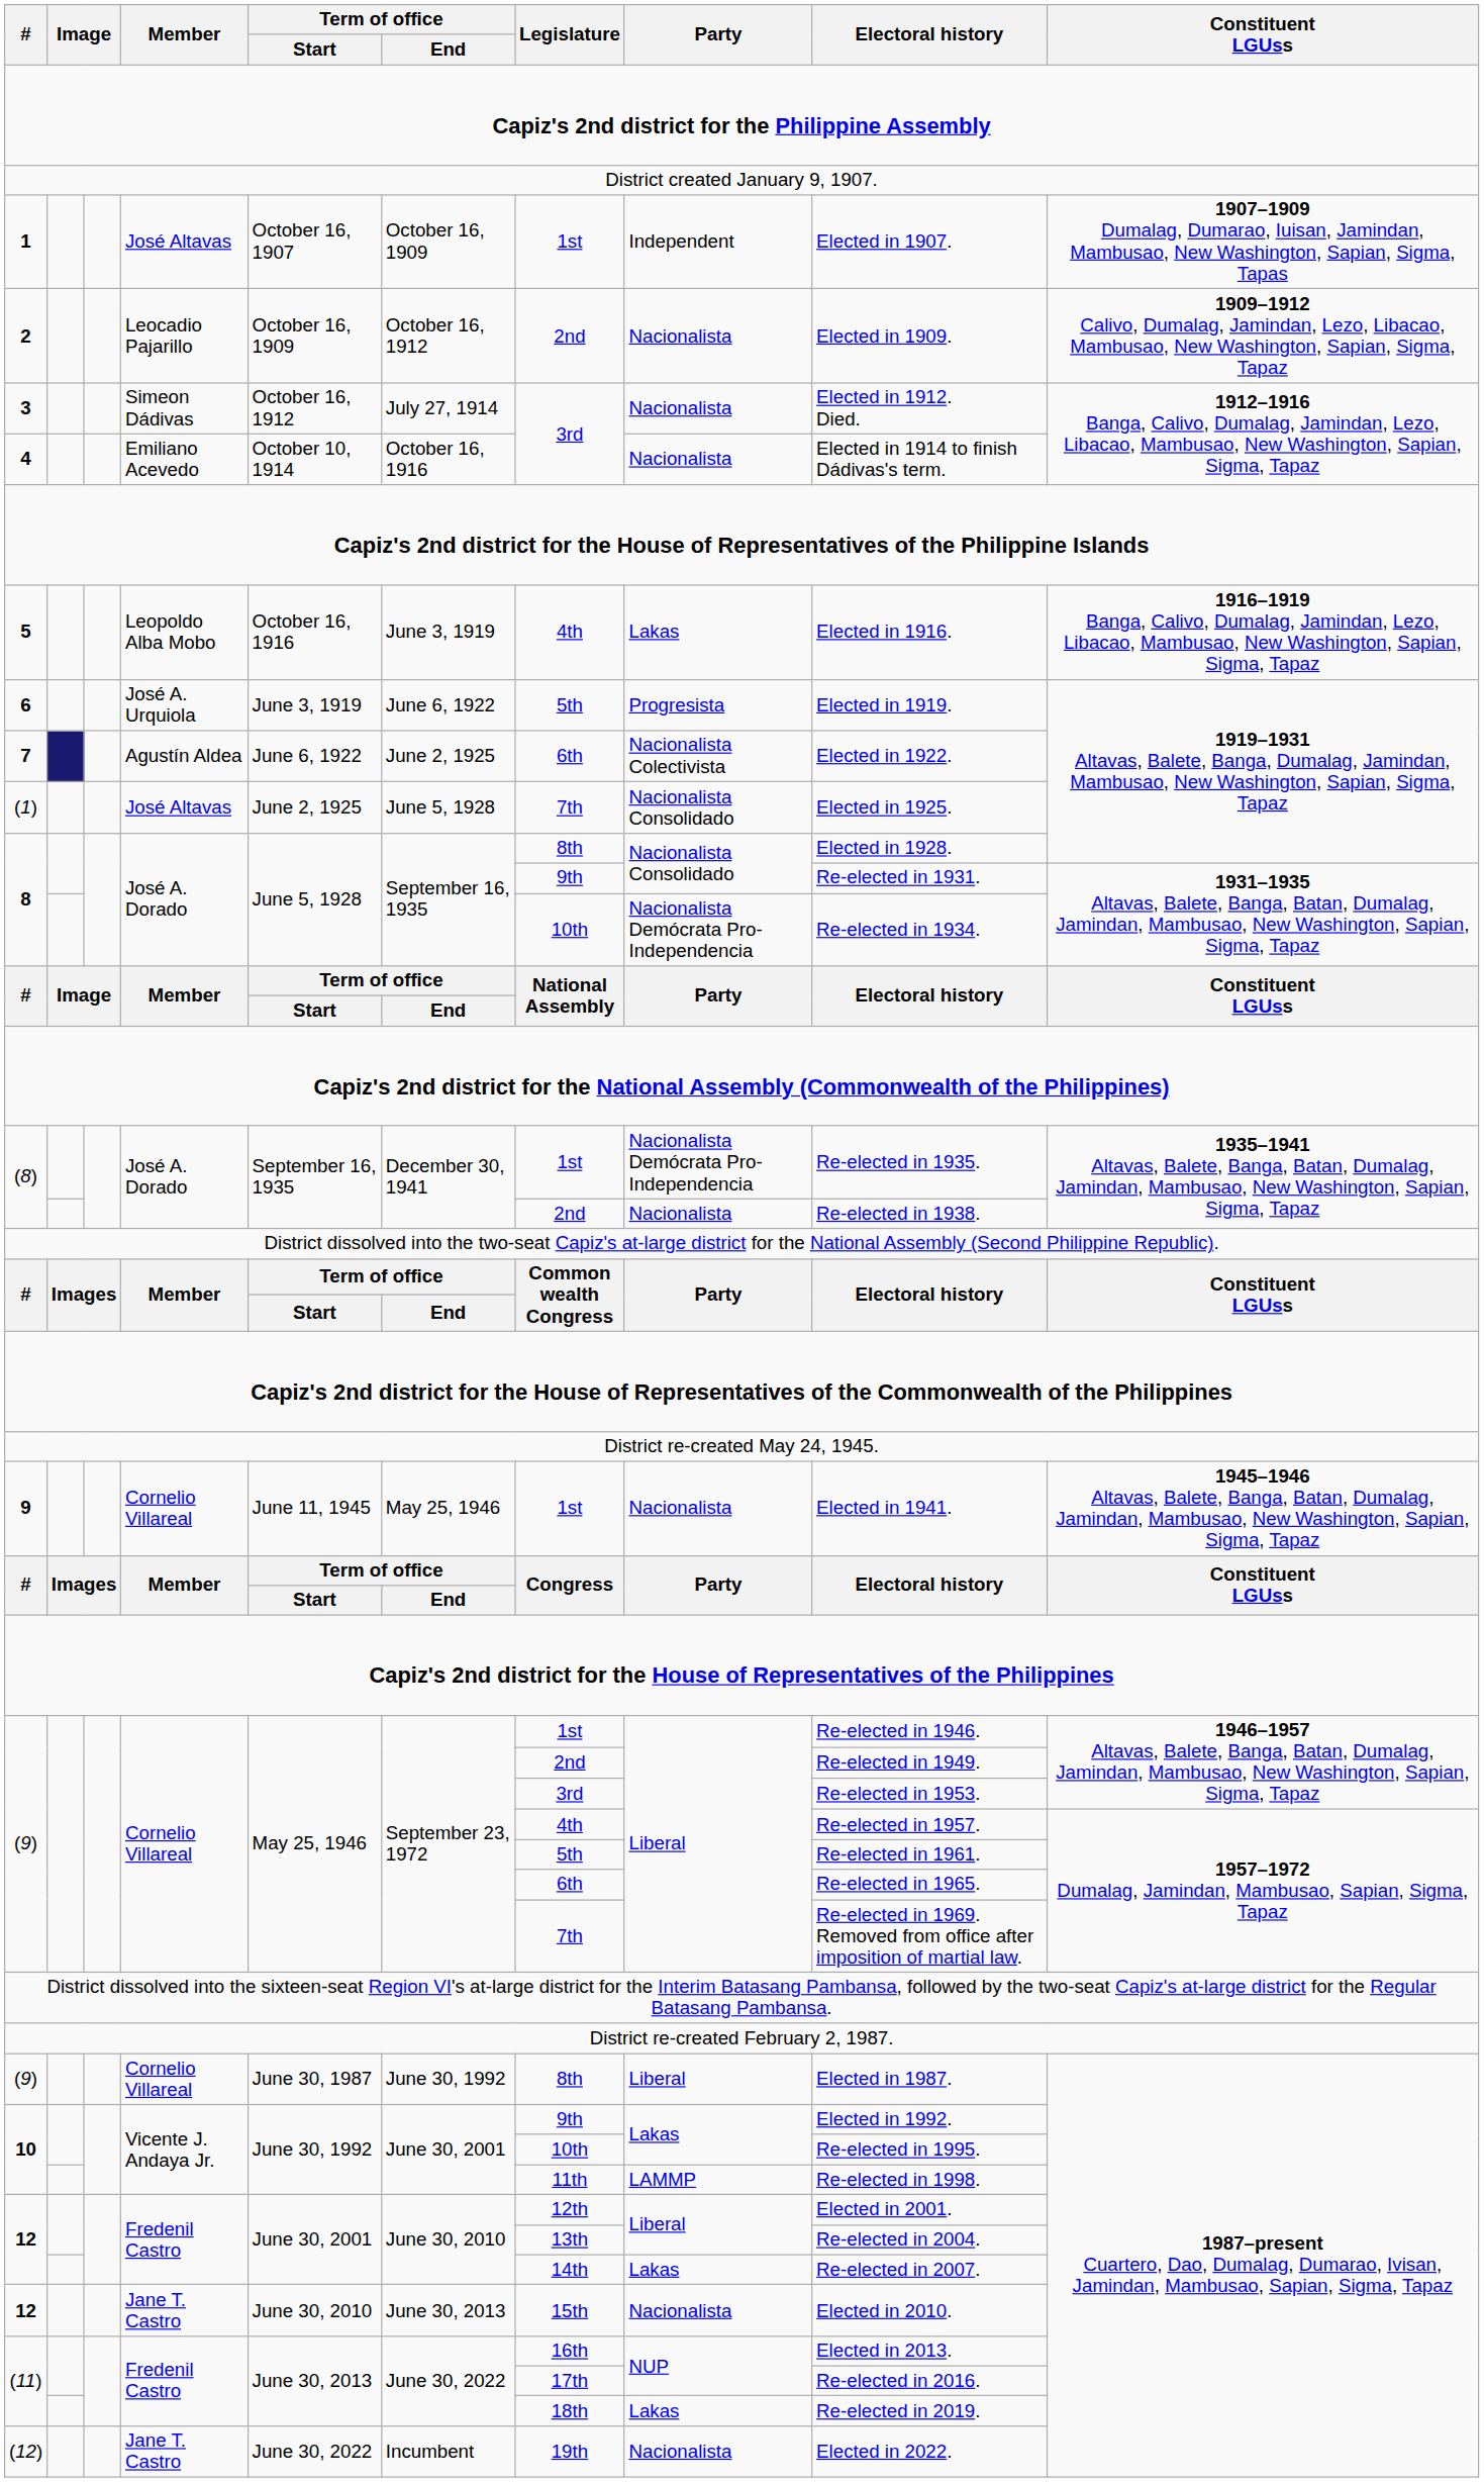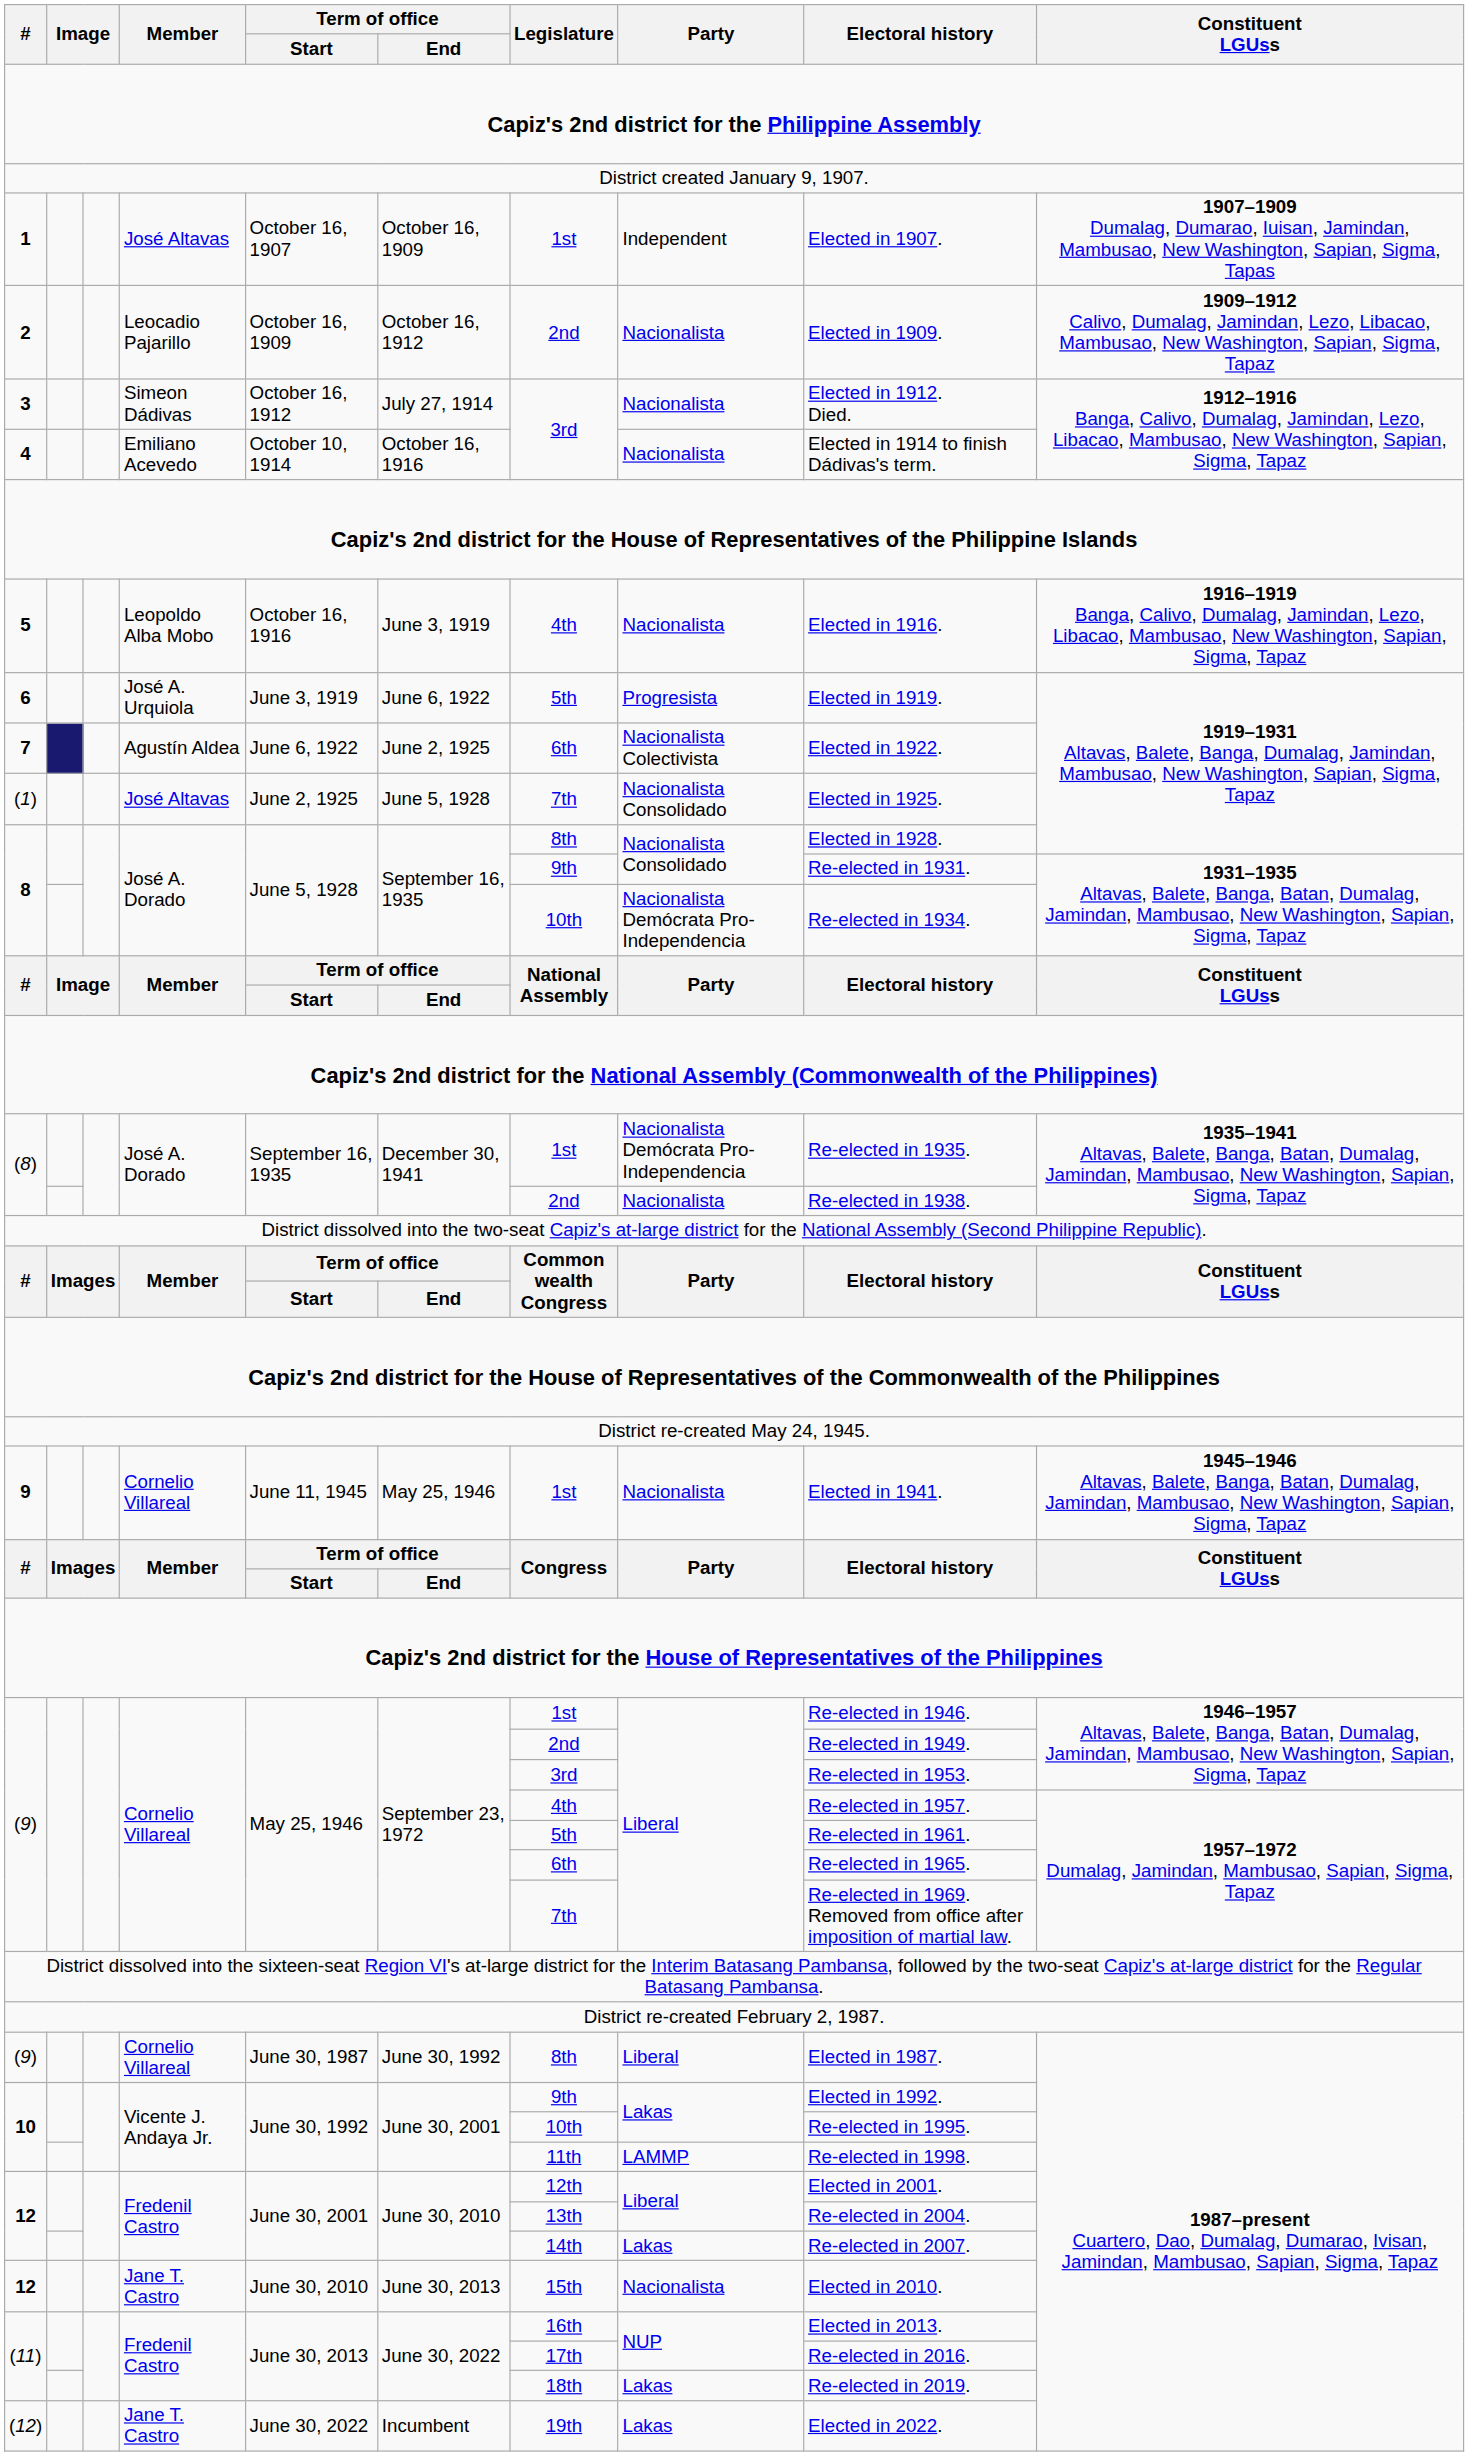5 | Party: Lakas -> Nacionalista
(12) | Party: Nacionalista -> Lakas
